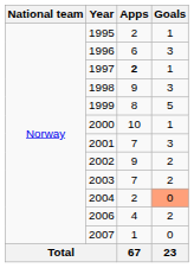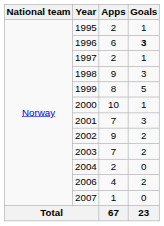1996 | Goals: normal -> bold
1997 | Apps: bold -> normal
2004 | Goals: lightsalmon background -> no background
